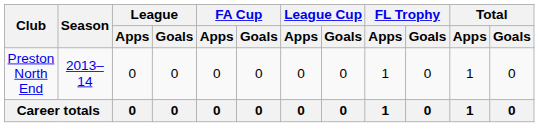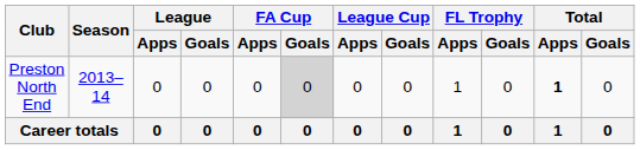Preston North End | FA Cup / Goals: no background -> lightgrey background
Preston North End | Total / Apps: normal -> bold
